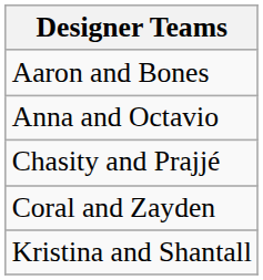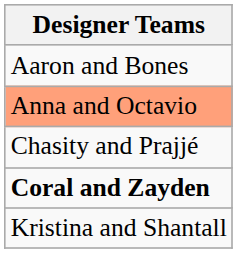row 3 | column 1: no background -> lightsalmon background
row 5 | column 1: normal -> bold
